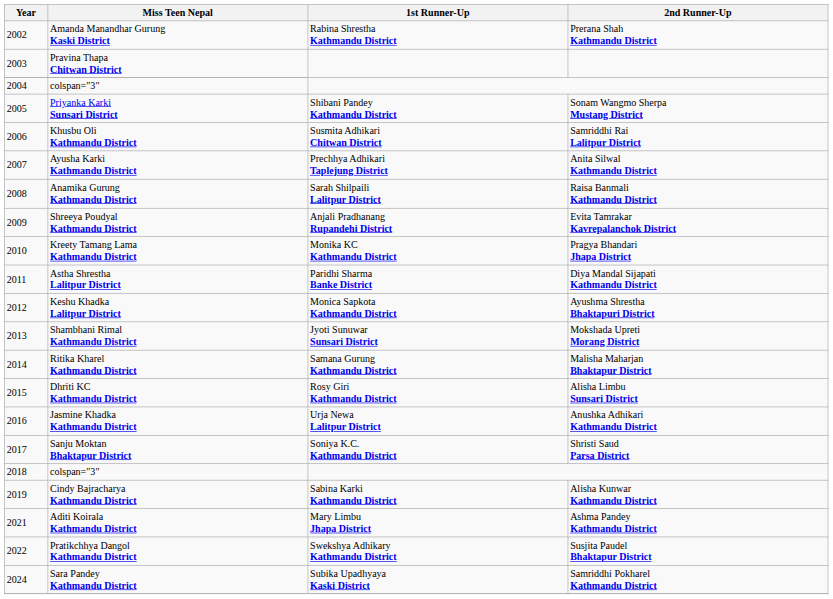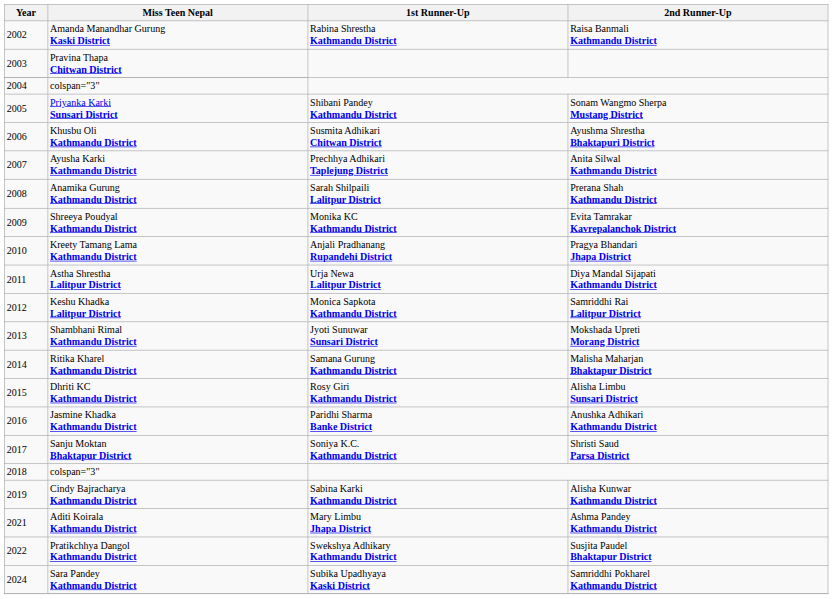Amanda Manandhar Gurung Kaski District | 2nd Runner-Up: Prerana Shah Kathmandu District -> Raisa Banmali Kathmandu District
Khusbu Oli Kathmandu District | 2nd Runner-Up: Samriddhi Rai Lalitpur District -> Ayushma Shrestha Bhaktapuri District
Anamika Gurung Kathmandu District | 2nd Runner-Up: Raisa Banmali Kathmandu District -> Prerana Shah Kathmandu District
Shreeya Poudyal Kathmandu District | 1st Runner-Up: Anjali Pradhanang Rupandehi District -> Monika KC Kathmandu District
Kreety Tamang Lama Kathmandu District | 1st Runner-Up: Monika KC Kathmandu District -> Anjali Pradhanang Rupandehi District
Astha Shrestha Lalitpur District | 1st Runner-Up: Paridhi Sharma Banke District -> Urja Newa Lalitpur District
Keshu Khadka Lalitpur District | 2nd Runner-Up: Ayushma Shrestha Bhaktapuri District -> Samriddhi Rai Lalitpur District
Jasmine Khadka Kathmandu District | 1st Runner-Up: Urja Newa Lalitpur District -> Paridhi Sharma Banke District
